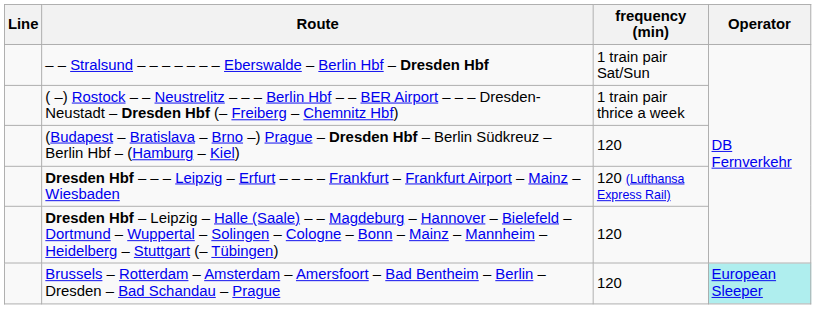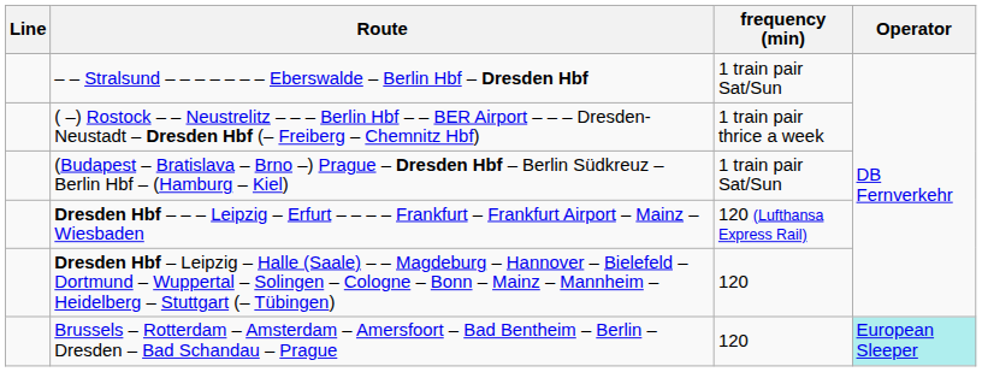row 4 | frequency (min): 120 -> 1 train pair Sat/Sun
